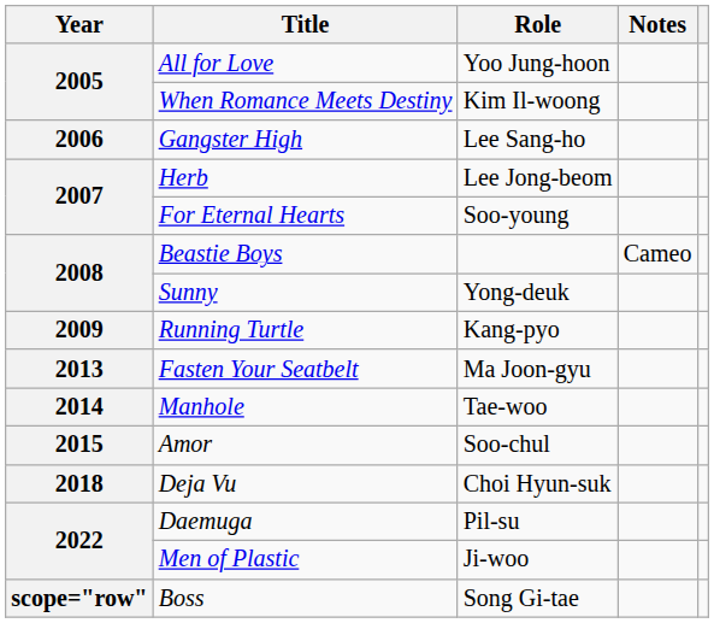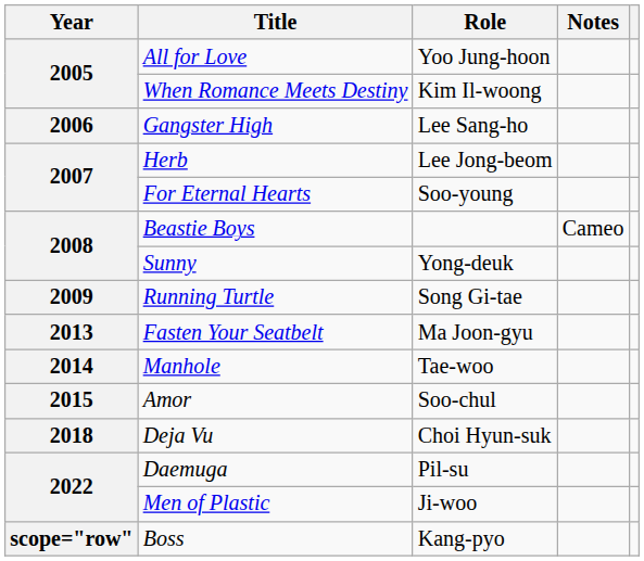Running Turtle | Role: Kang-pyo -> Song Gi-tae
Boss | Role: Song Gi-tae -> Kang-pyo
